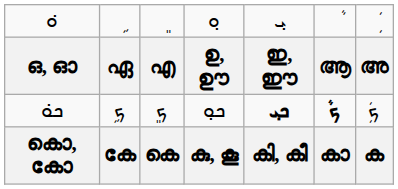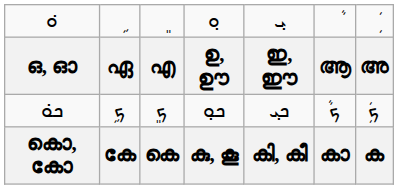ܟܘ݁ | column 5: bold -> normal
ܟܘ݁ | column 6: bold -> normal
